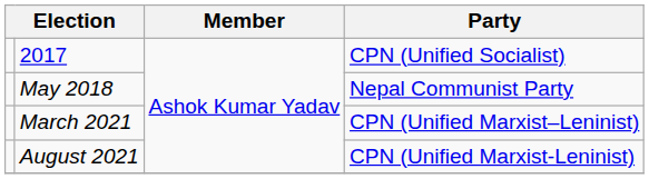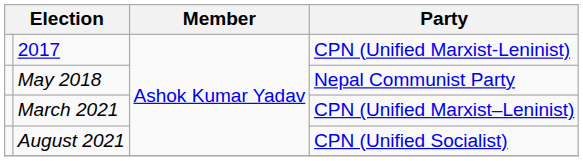2017 | Party: CPN (Unified Socialist) -> CPN (Unified Marxist-Leninist)
August 2021 | Party: CPN (Unified Marxist-Leninist) -> CPN (Unified Socialist)
